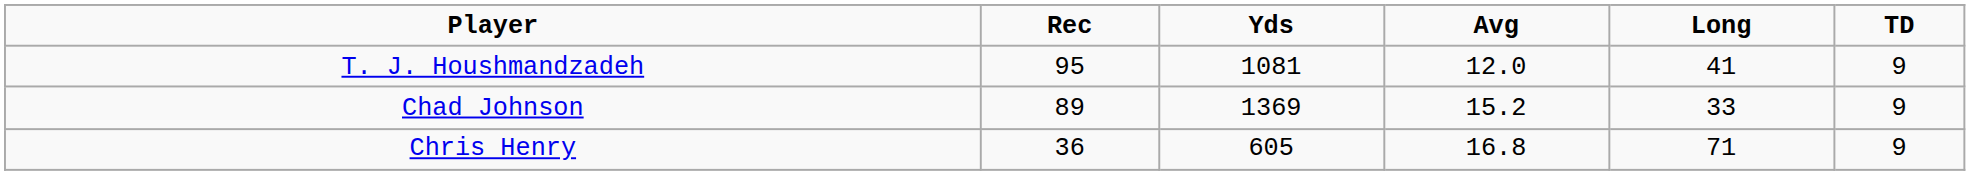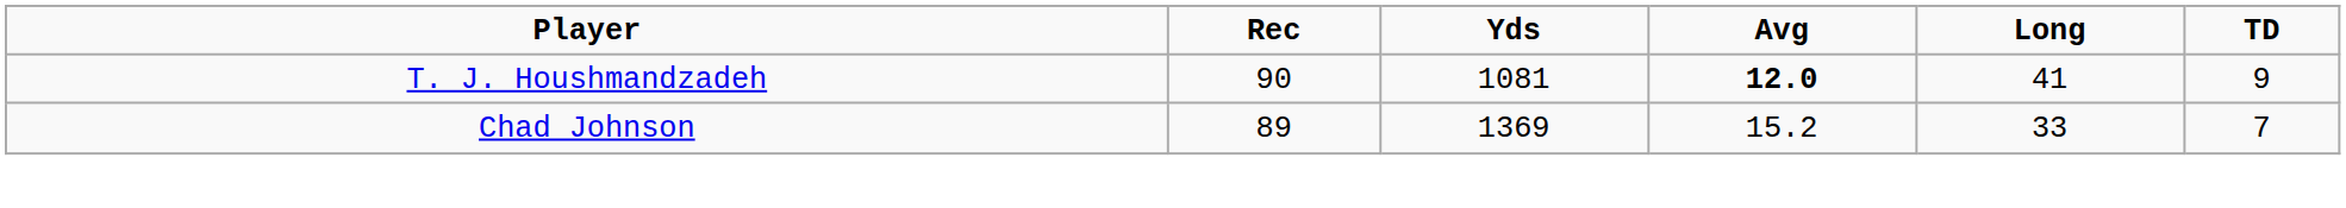T. J. Houshmandzadeh | Rec: 95 -> 90
T. J. Houshmandzadeh | Avg: normal -> bold
Chad Johnson | TD: 9 -> 7
- row: Chris Henry | 36 | 605 | 16.8 | 71 | 9
